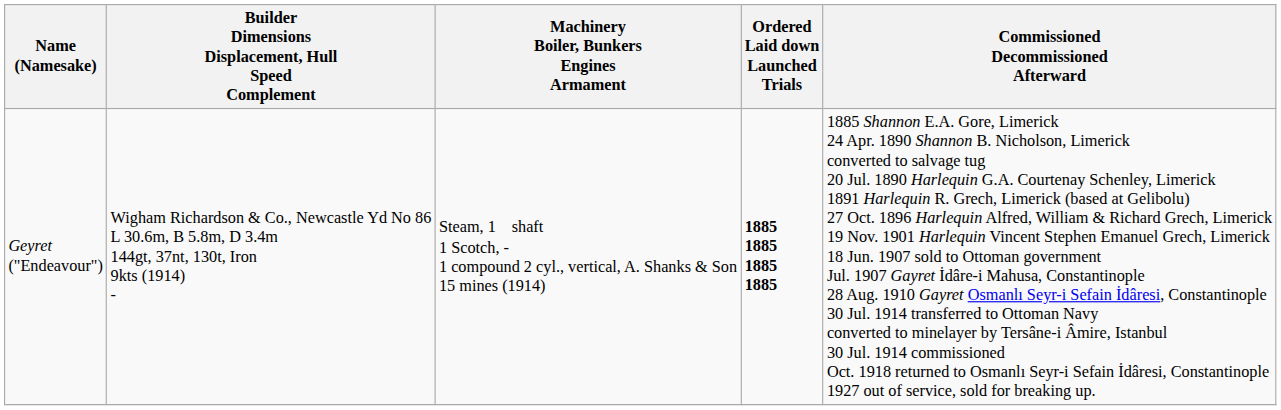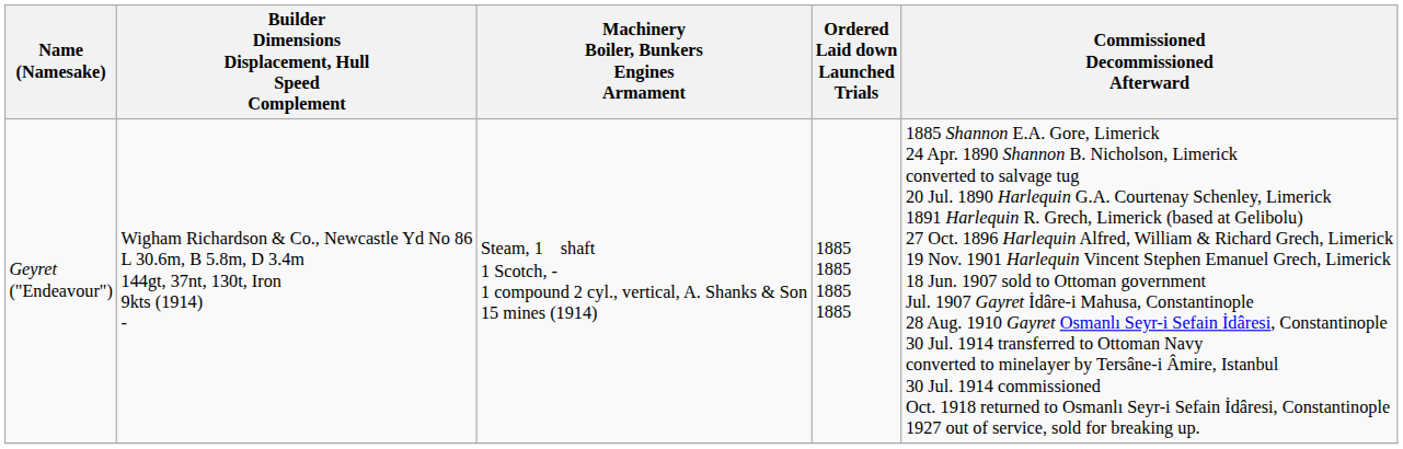Geyret ("Endeavour") | Ordered Laid down Launched Trials: bold -> normal
